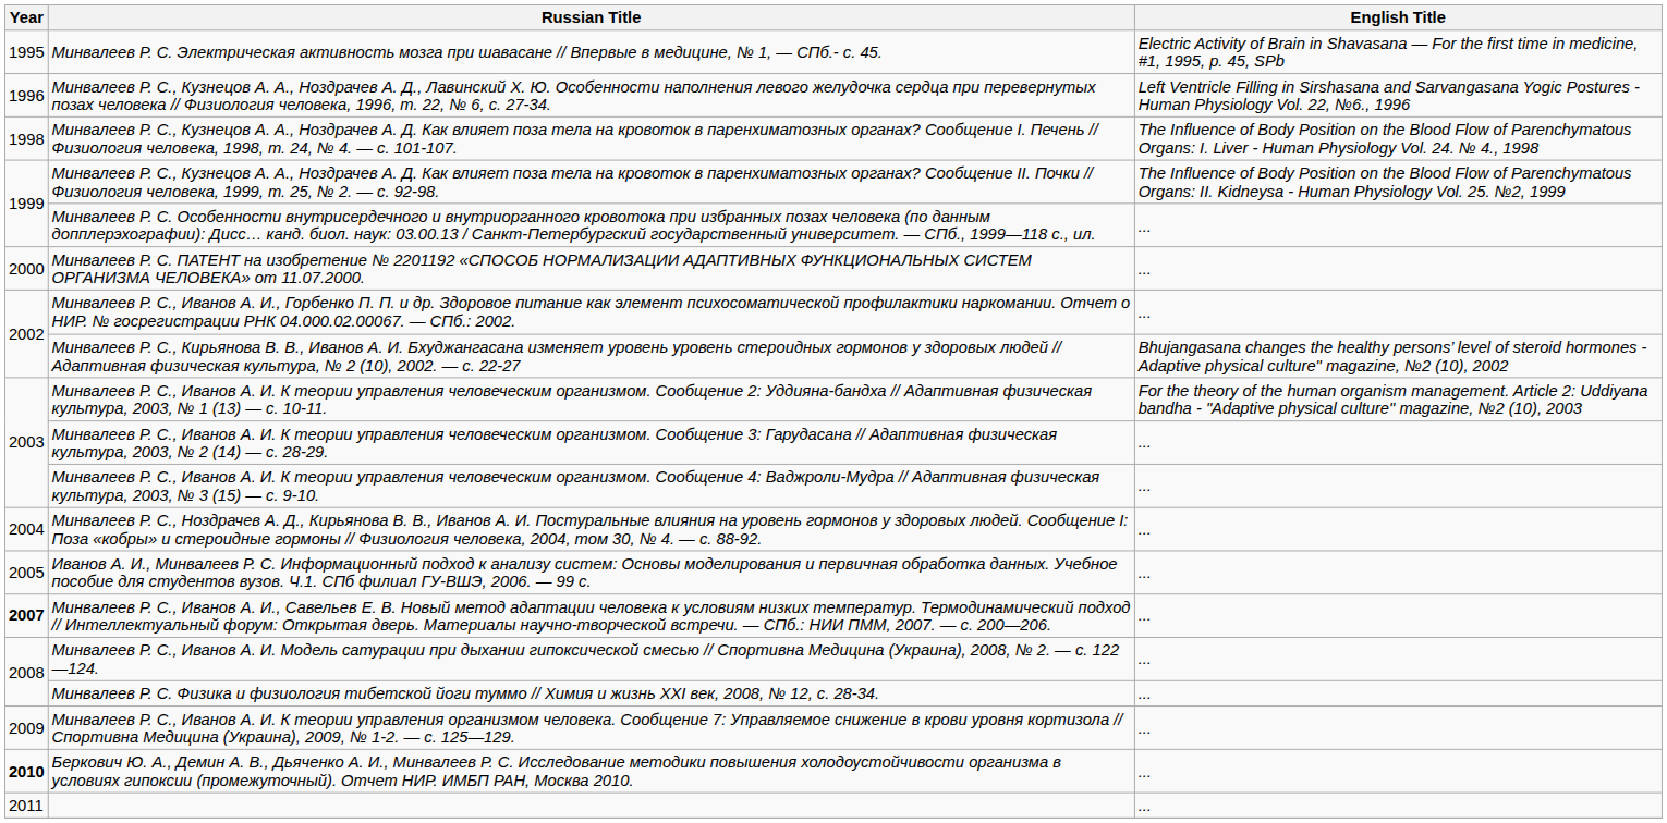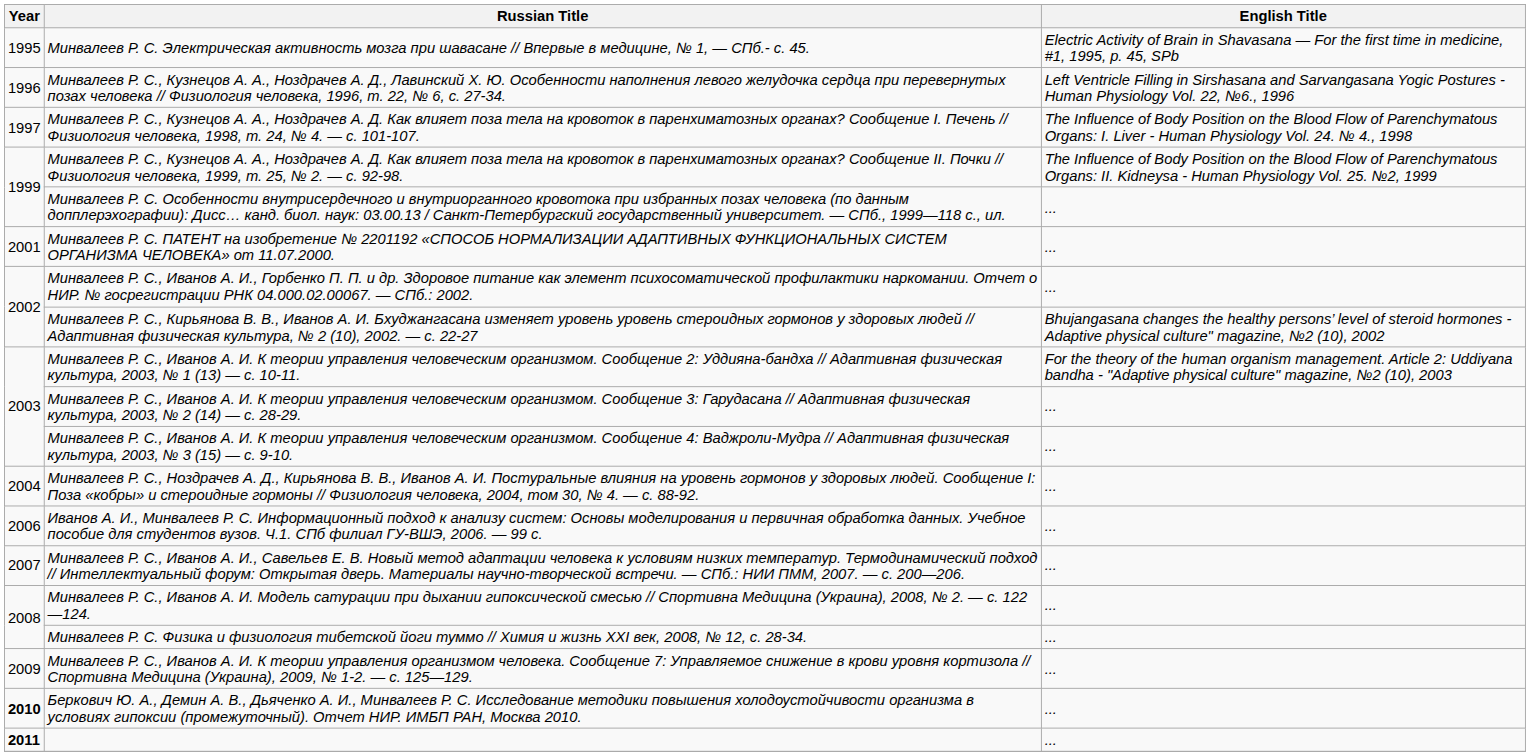row 4 | Year: 1998 -> 1997
row 7 | Year: 2000 -> 2001
row 14 | Year: 2005 -> 2006
row 15 | Year: bold -> normal
row 20 | Year: normal -> bold
